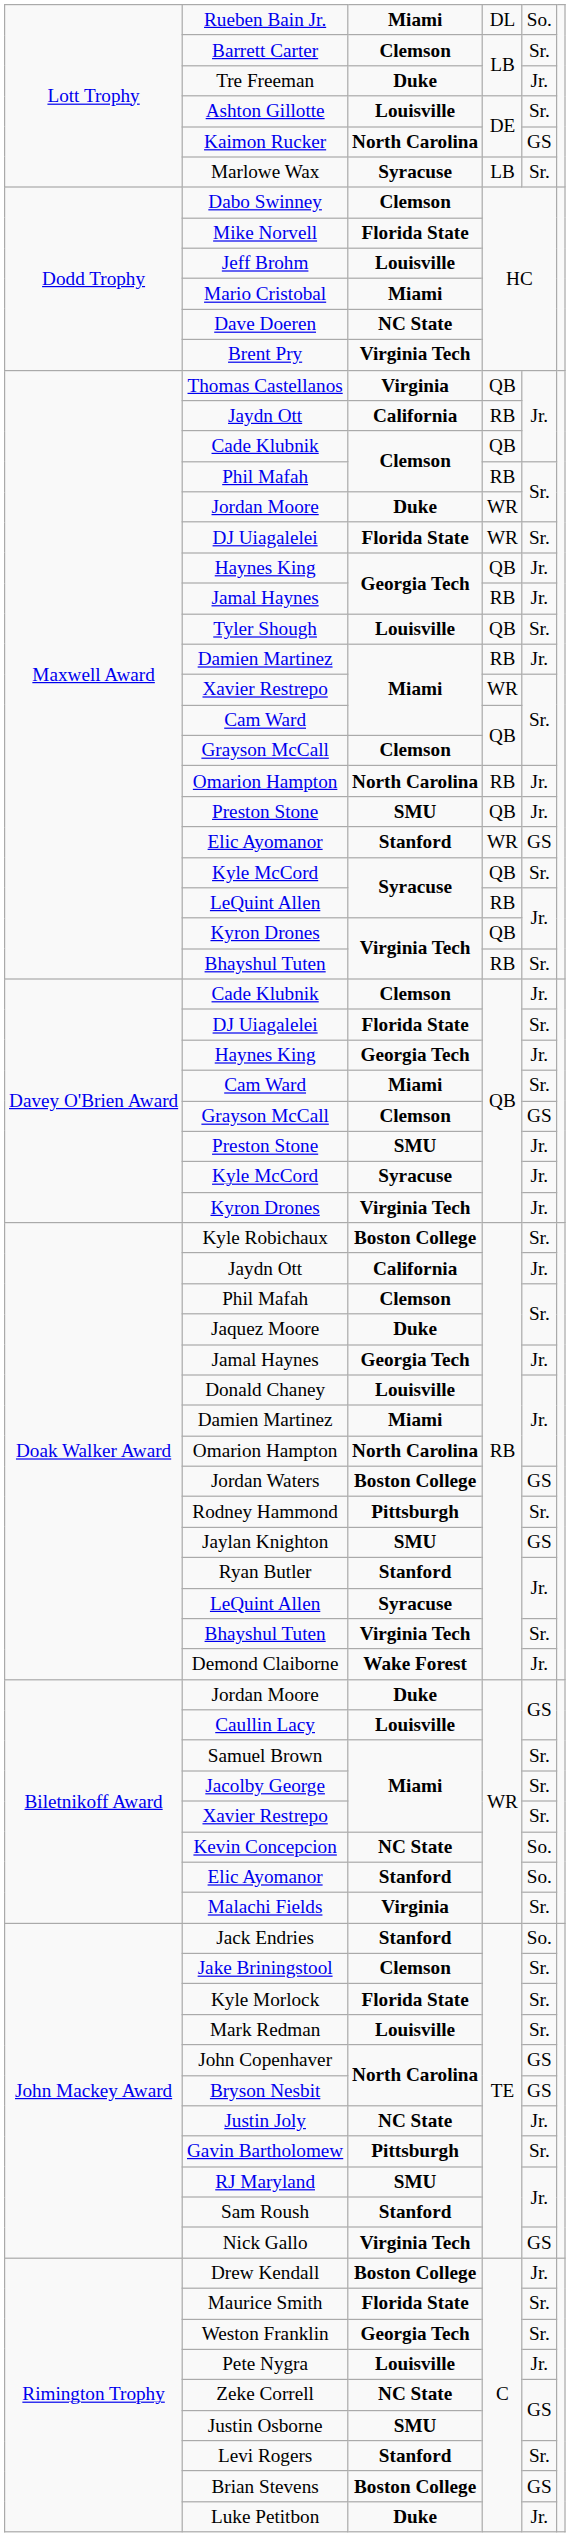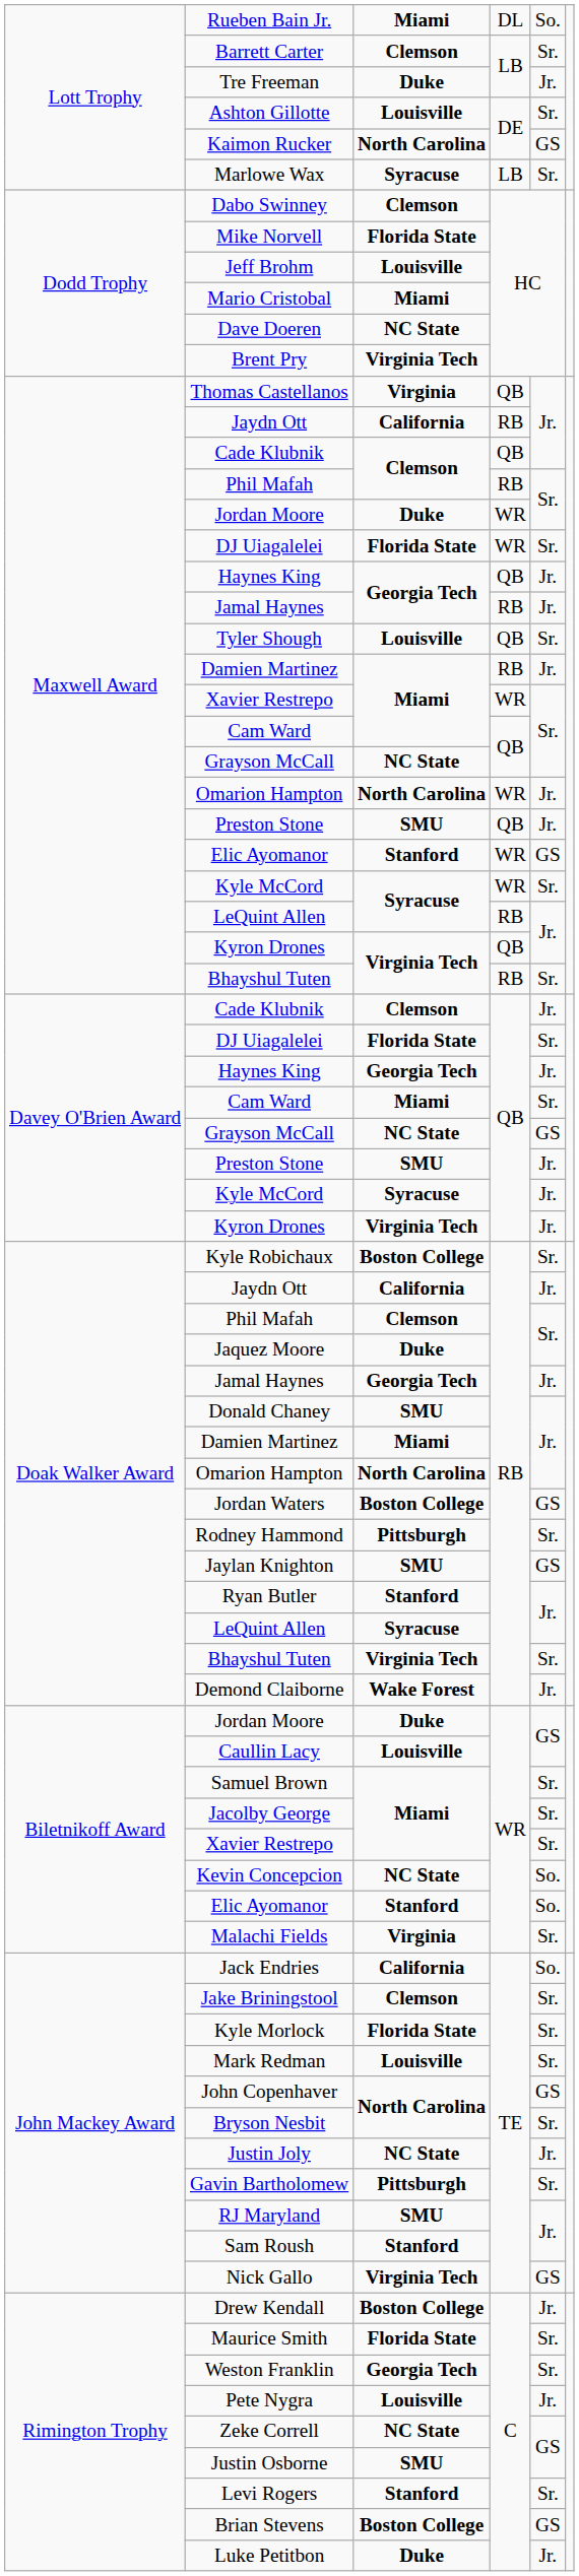Maxwell Award / Grayson McCall | column 3: Clemson -> NC State
Maxwell Award / Omarion Hampton | column 4: RB -> WR
Maxwell Award / Kyle McCord | column 4: QB -> WR
Davey O'Brien Award / Grayson McCall | column 3: Clemson -> NC State
Donald Chaney | column 3: Louisville -> SMU
Jack Endries | column 3: Stanford -> California
Bryson Nesbit | column 5: GS -> Sr.
